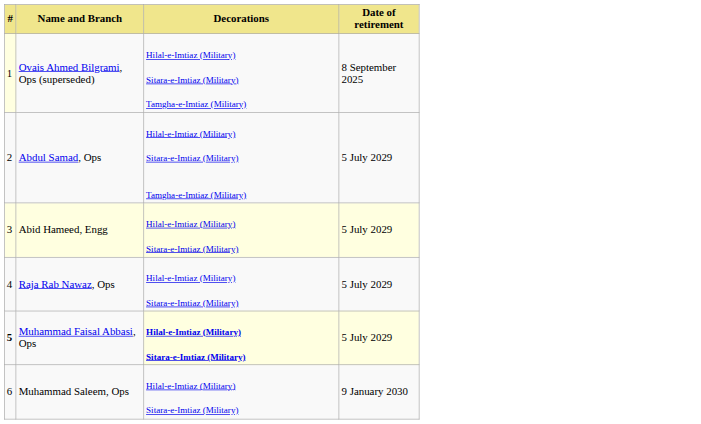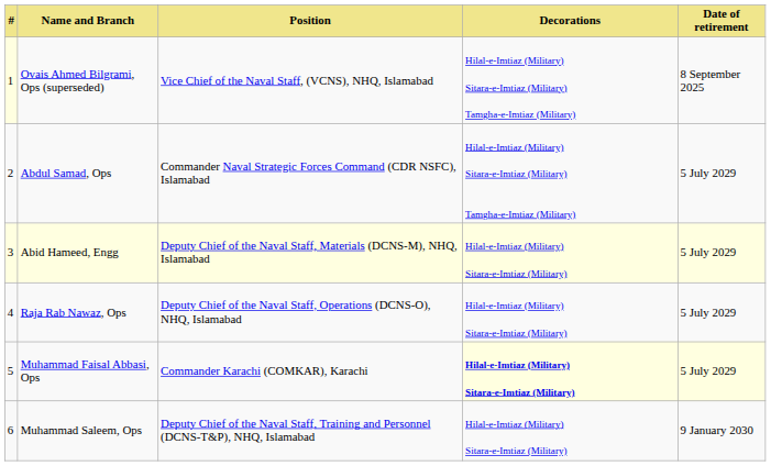+ column: Position | Vice Chief of the Naval Staff, (VCNS), NHQ, Islamabad | Commander Naval Strategic Forces Command (CDR NSFC), Islamabad | Deputy Chief of the Naval Staff, Materials (DCNS-M), NHQ, Islamabad | Deputy Chief of the Naval Staff, Operations (DCNS-O), NHQ, Islamabad | Commander Karachi (COMKAR), Karachi | Deputy Chief of the Naval Staff, Training and Personnel (DCNS-T&P), NHQ, Islamabad
Muhammad Faisal Abbasi, Ops | #: bold -> normal
